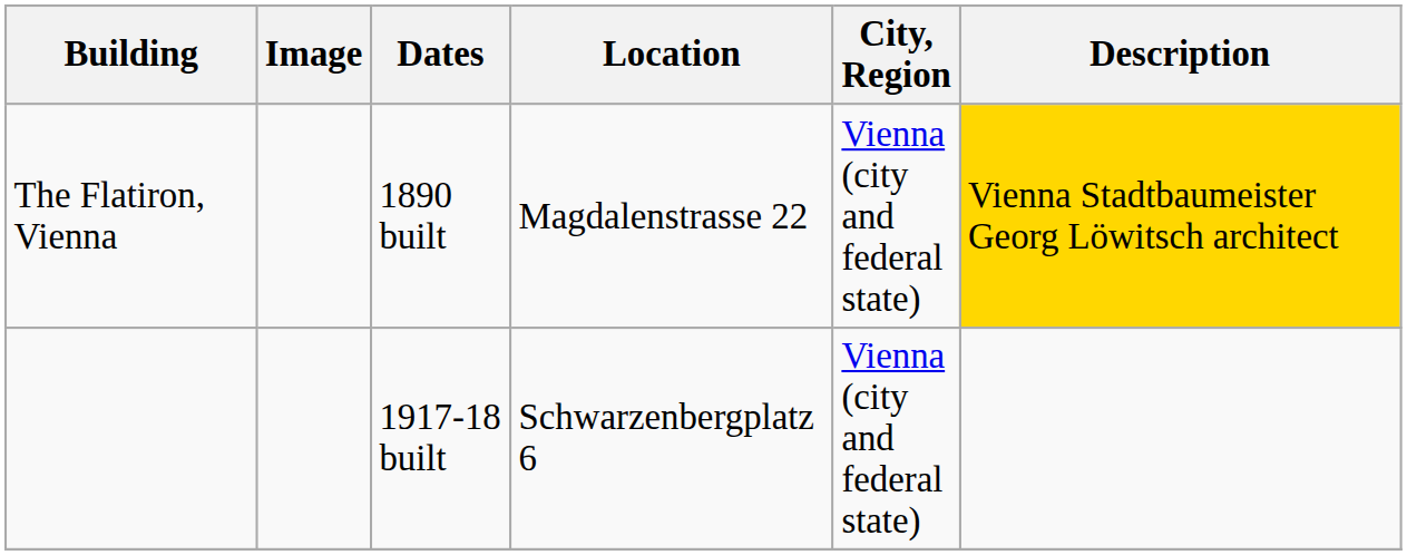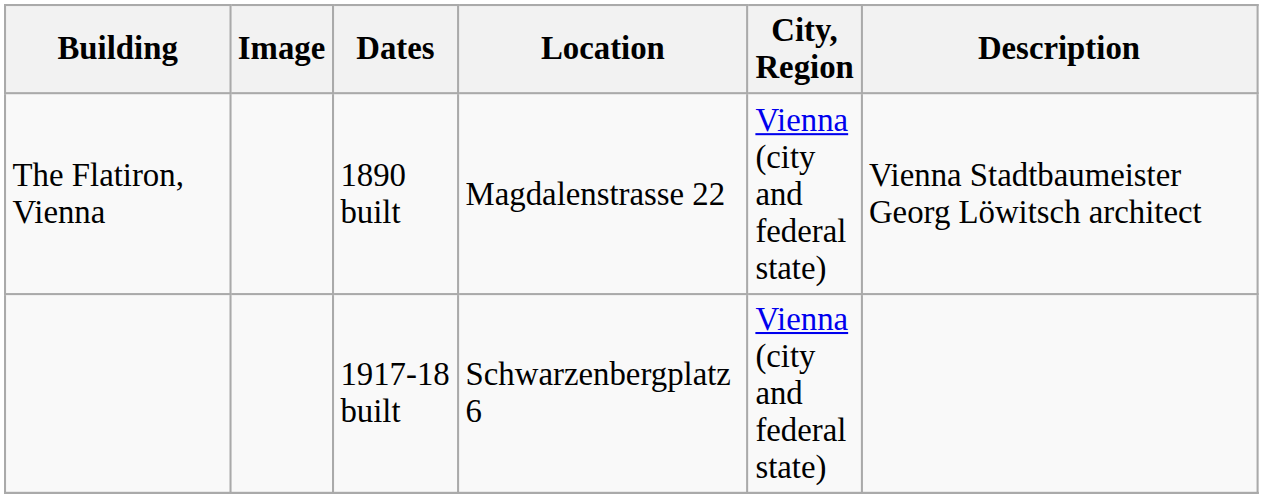The Flatiron, Vienna | Description: gold background -> no background
